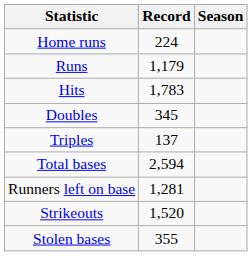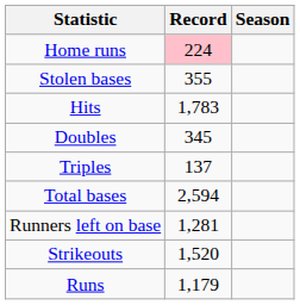Home runs | Record: no background -> pink background
rows swapped: Runs <-> Stolen bases
